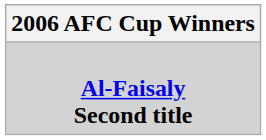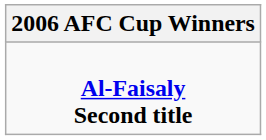row 2 | column 1: lightgrey background -> no background
